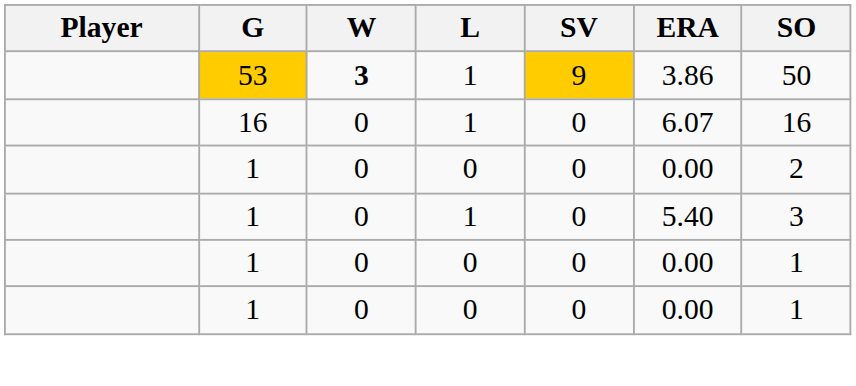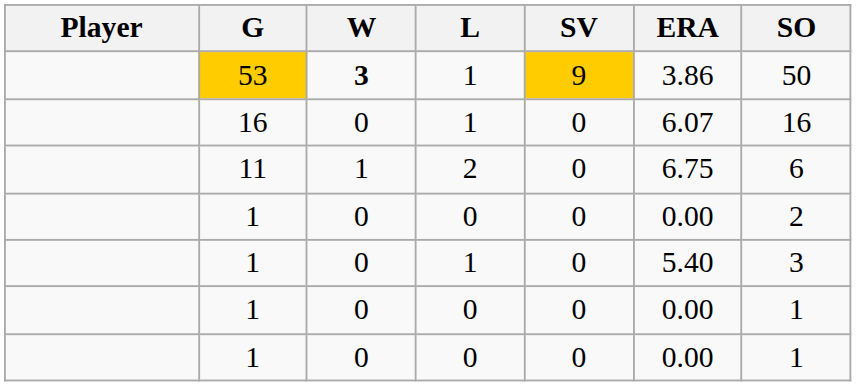+ row: 11 | 1 | 2 | 0 | 6.75 | 6
